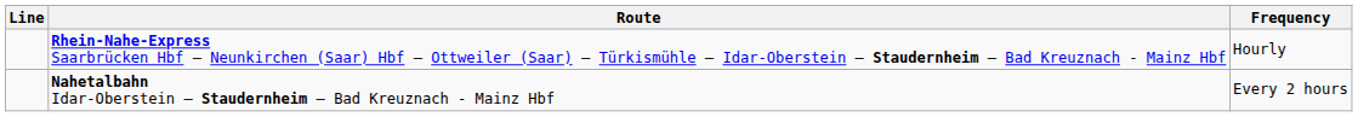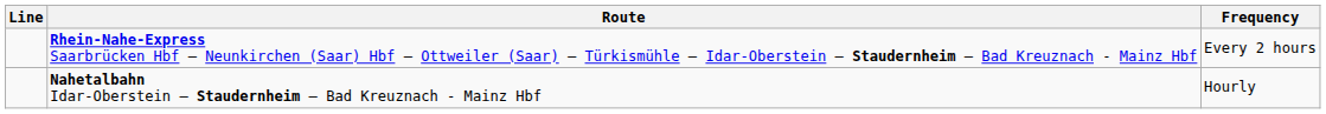row 2 | Frequency: Hourly -> Every 2 hours
row 3 | Frequency: Every 2 hours -> Hourly
